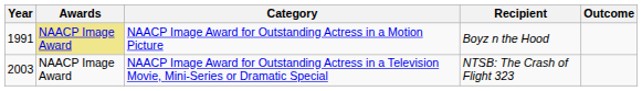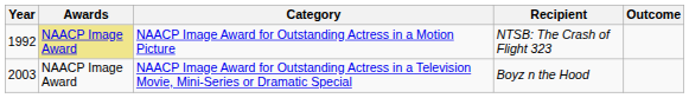row 2 | Year: 1991 -> 1992
row 2 | Recipient: Boyz n the Hood -> NTSB: The Crash of Flight 323
row 3 | Recipient: NTSB: The Crash of Flight 323 -> Boyz n the Hood
